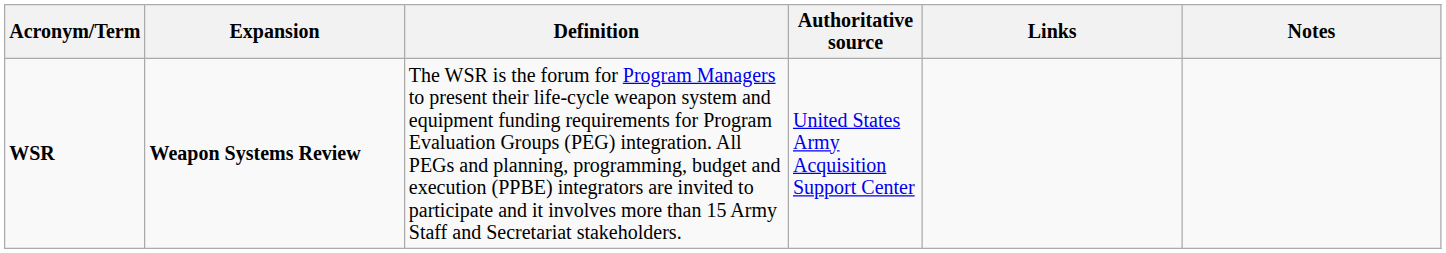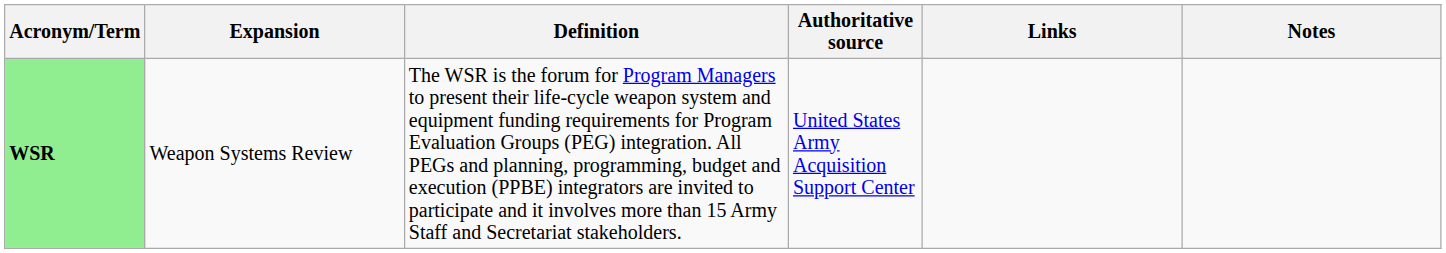row 2 | Acronym/Term: no background -> lightgreen background
row 2 | Expansion: bold -> normal
